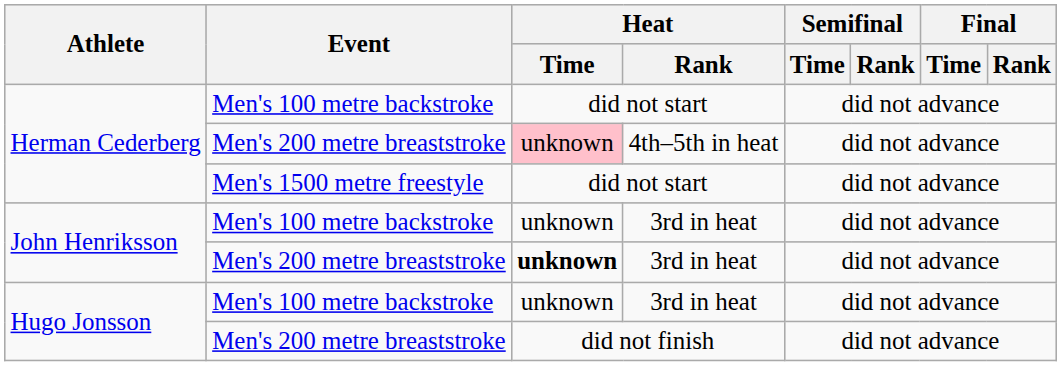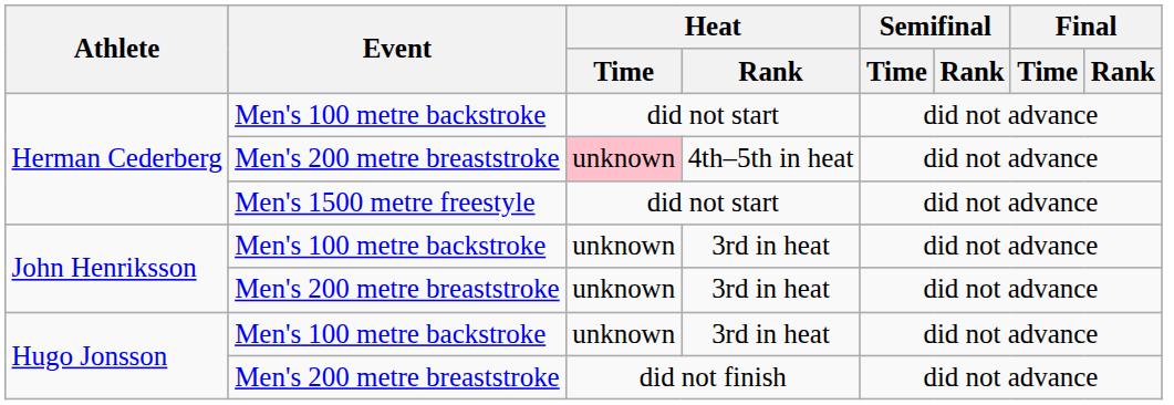Men's 200 metre breaststroke / 3rd in heat | Heat / Time: bold -> normal
